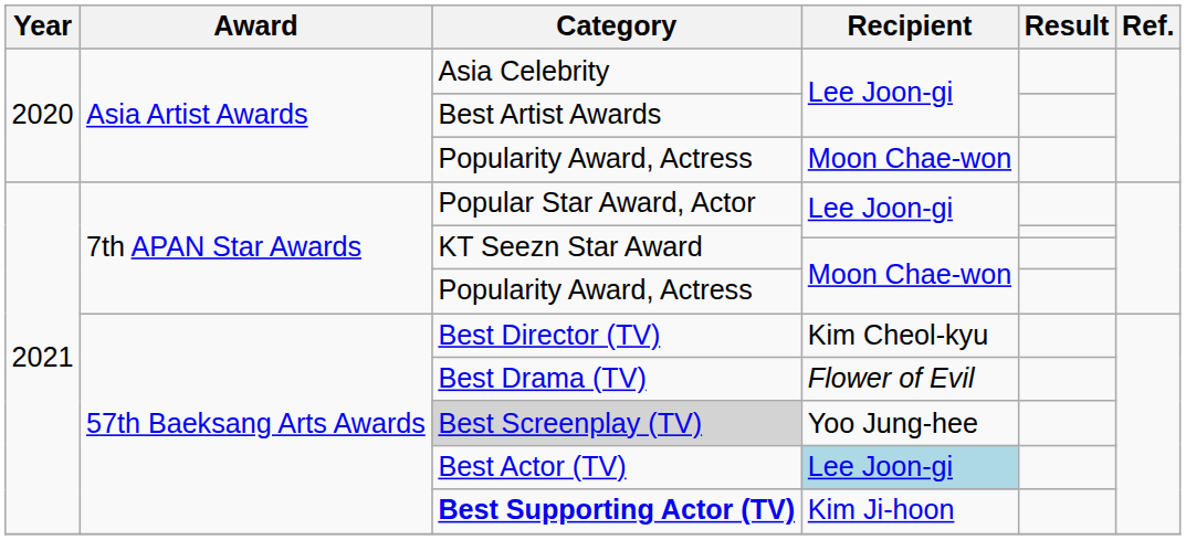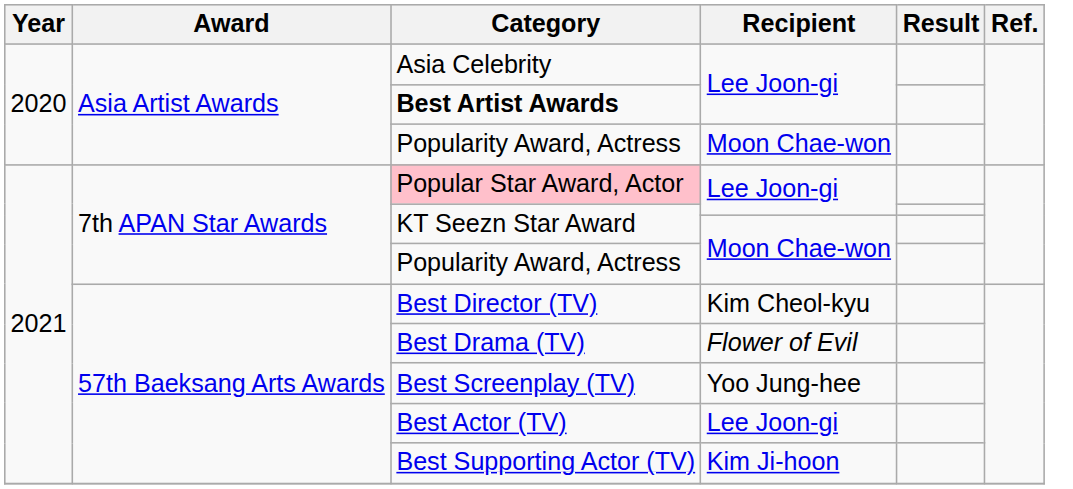Best Artist Awards | Category: normal -> bold
Popular Star Award, Actor | Category: no background -> pink background
Best Screenplay (TV) | Category: lightgrey background -> no background
Best Actor (TV) | Recipient: lightblue background -> no background
Best Supporting Actor (TV) | Category: bold -> normal
